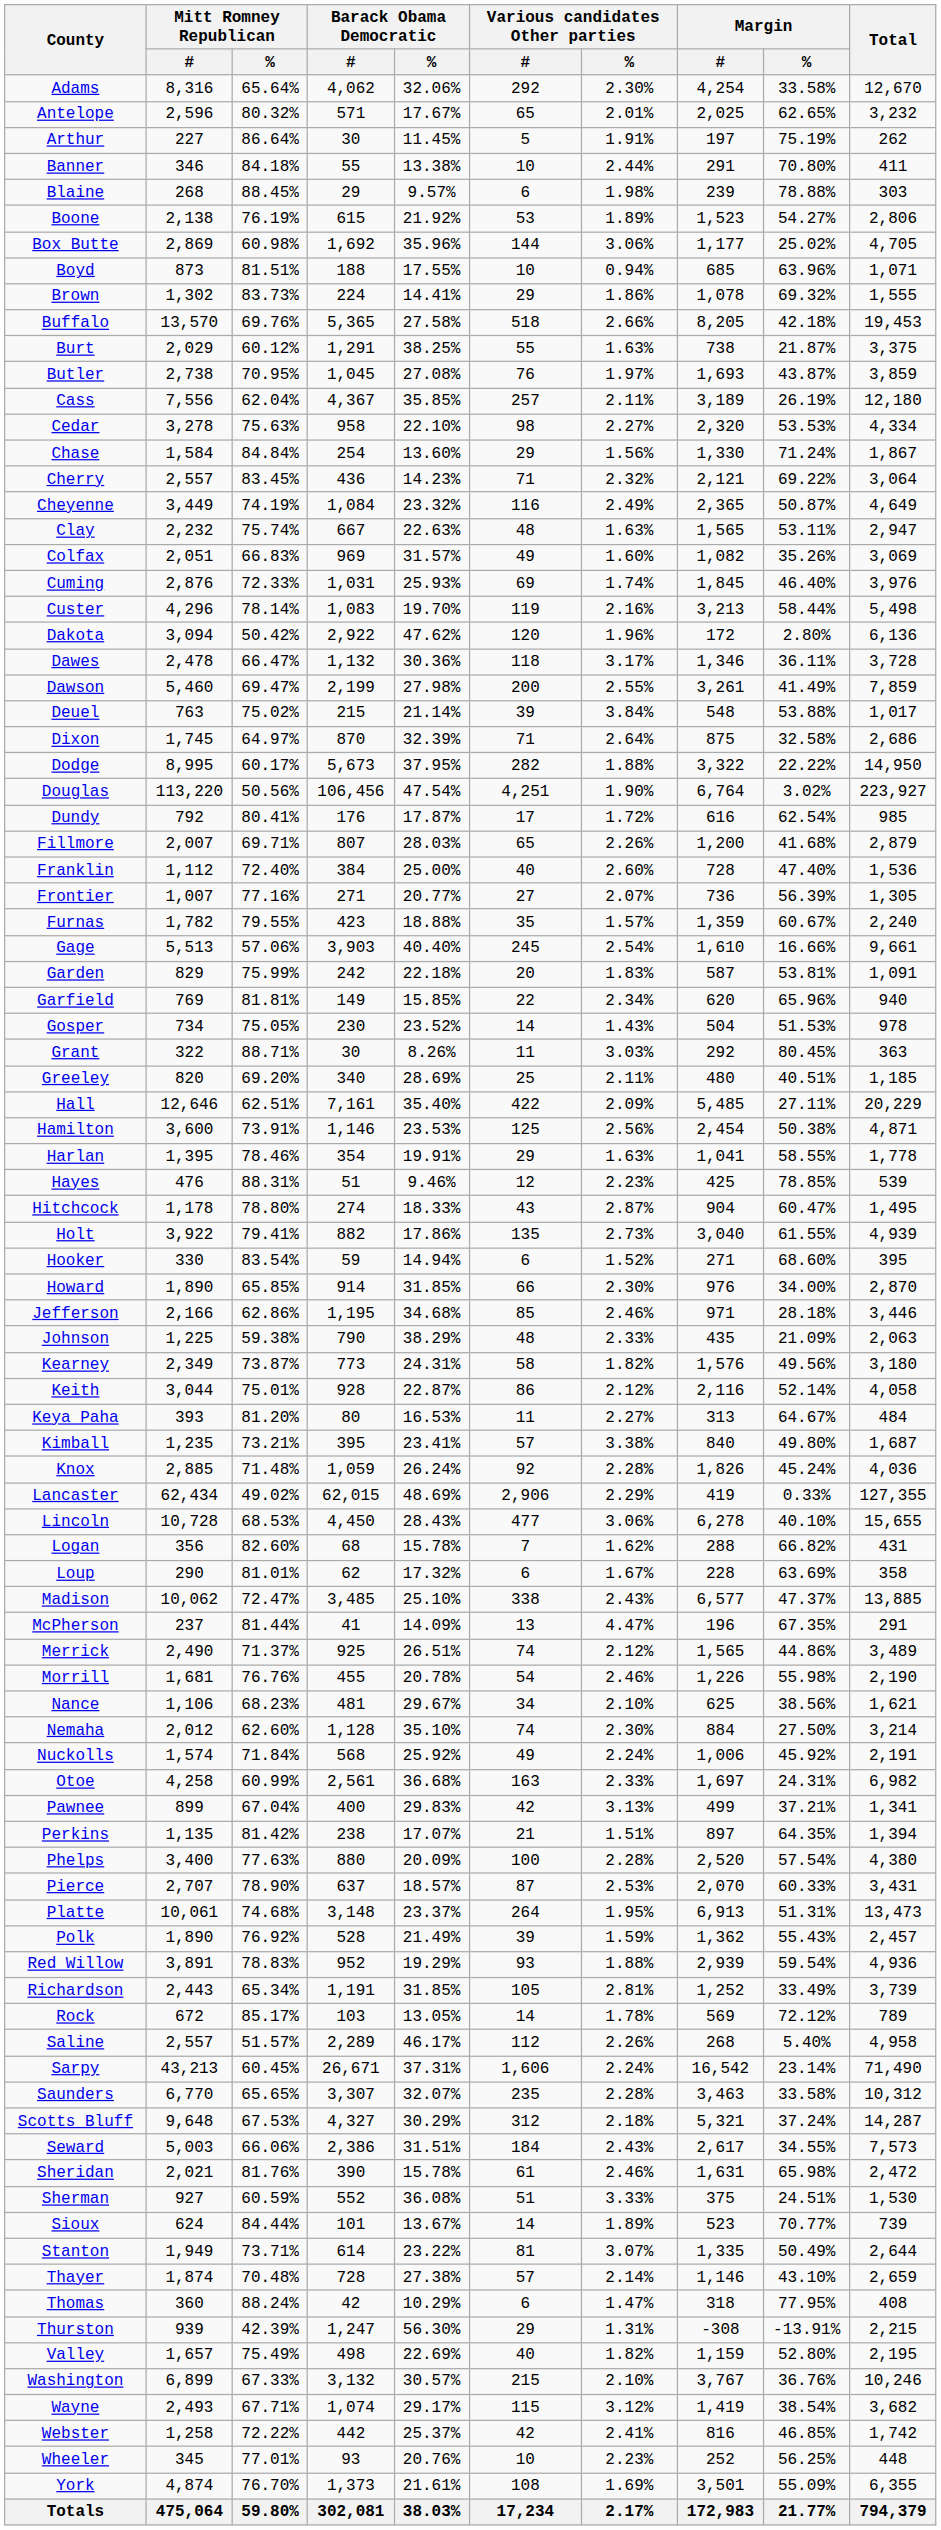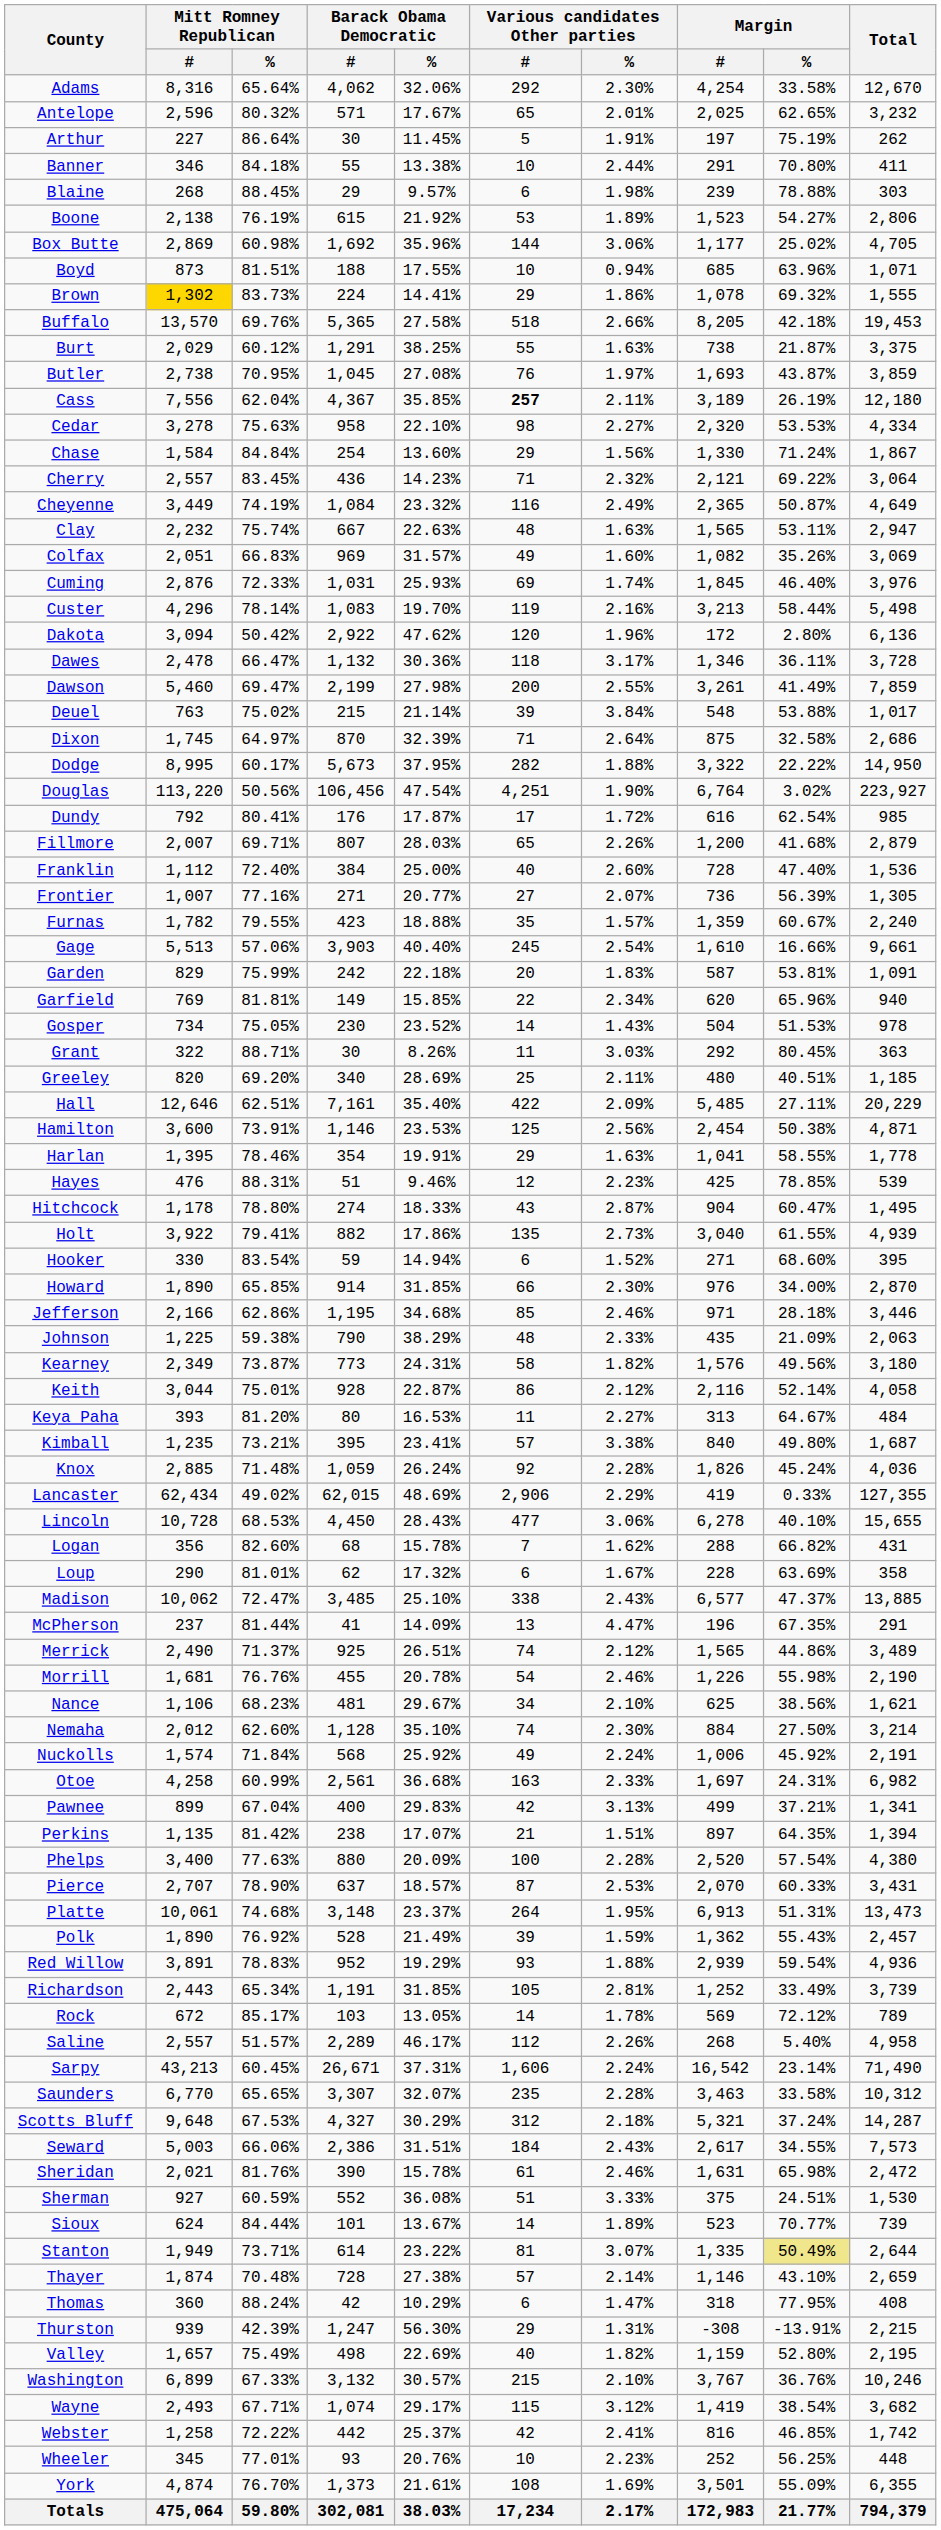Brown | Mitt Romney Republican / #: no background -> gold background
Cass | Various candidates Other parties / #: normal -> bold
Stanton | Margin / %: no background -> khaki background
